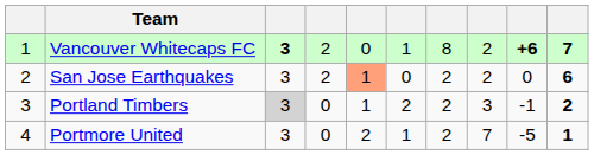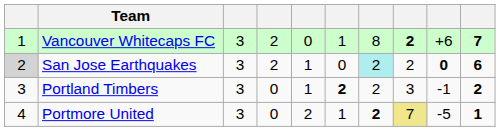Vancouver Whitecaps FC | column 3: bold -> normal
Vancouver Whitecaps FC | column 8: normal -> bold
Vancouver Whitecaps FC | column 9: bold -> normal
San Jose Earthquakes | column 1: no background -> lightgrey background
San Jose Earthquakes | column 5: lightsalmon background -> no background
San Jose Earthquakes | column 7: no background -> paleturquoise background
San Jose Earthquakes | column 9: normal -> bold
Portland Timbers | column 3: lightgrey background -> no background
Portland Timbers | column 6: normal -> bold
Portmore United | column 7: normal -> bold
Portmore United | column 8: no background -> khaki background
